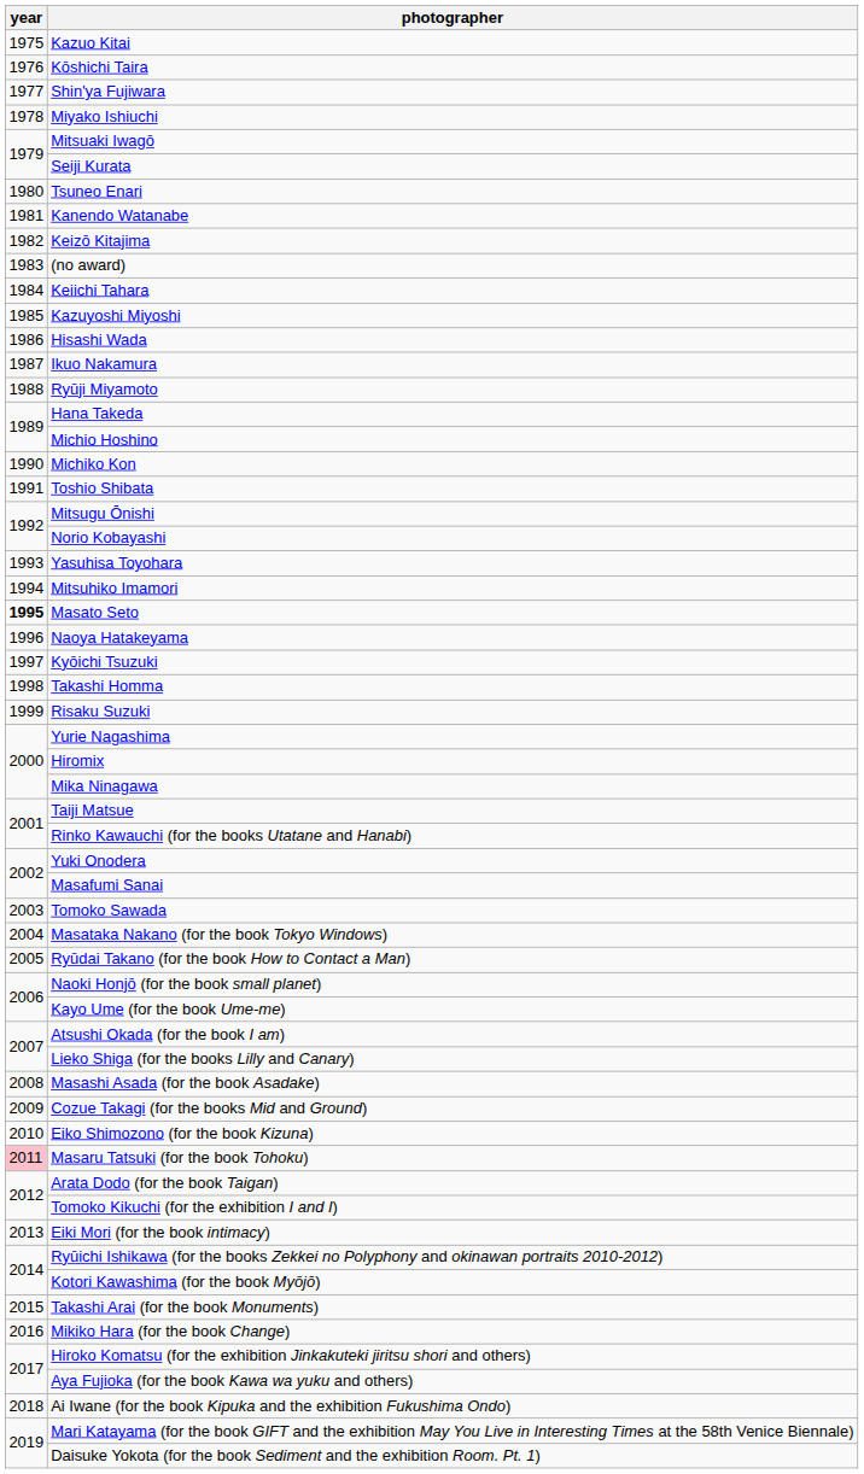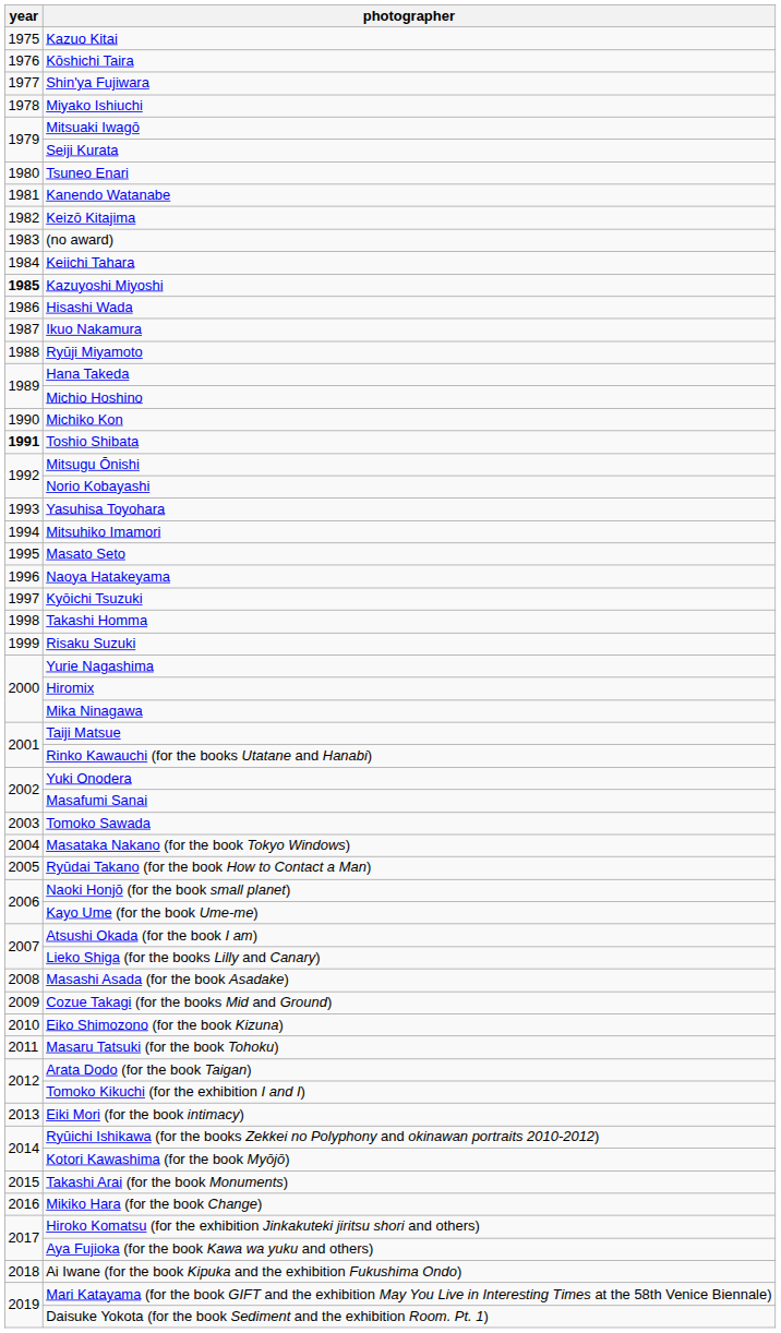Kazuyoshi Miyoshi | year: normal -> bold
Toshio Shibata | year: normal -> bold
Masato Seto | year: bold -> normal
Masaru Tatsuki (for the book Tohoku) | year: pink background -> no background
